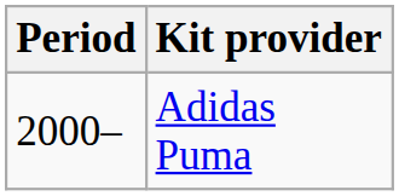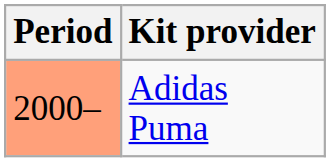Adidas Puma | Period: no background -> lightsalmon background
